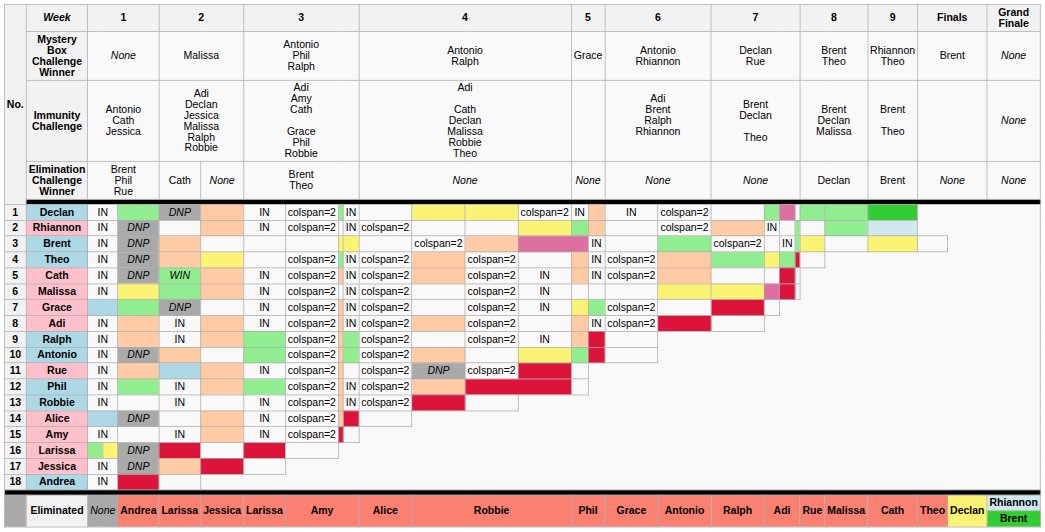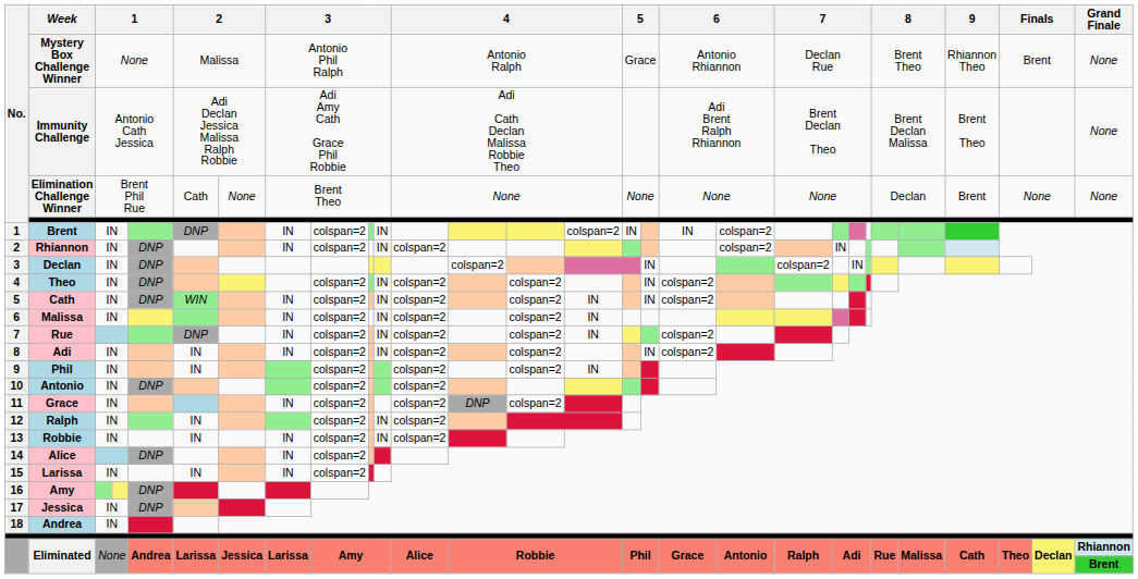row 6 | Week: Declan -> Brent
row 8 | Week: Brent -> Declan
row 12 | Week: Grace -> Rue
row 14 | Week: Ralph -> Phil
row 16 | Week: Rue -> Grace
row 17 | Week: Phil -> Ralph
row 20 | Week: Amy -> Larissa
row 21 | Week: Larissa -> Amy
